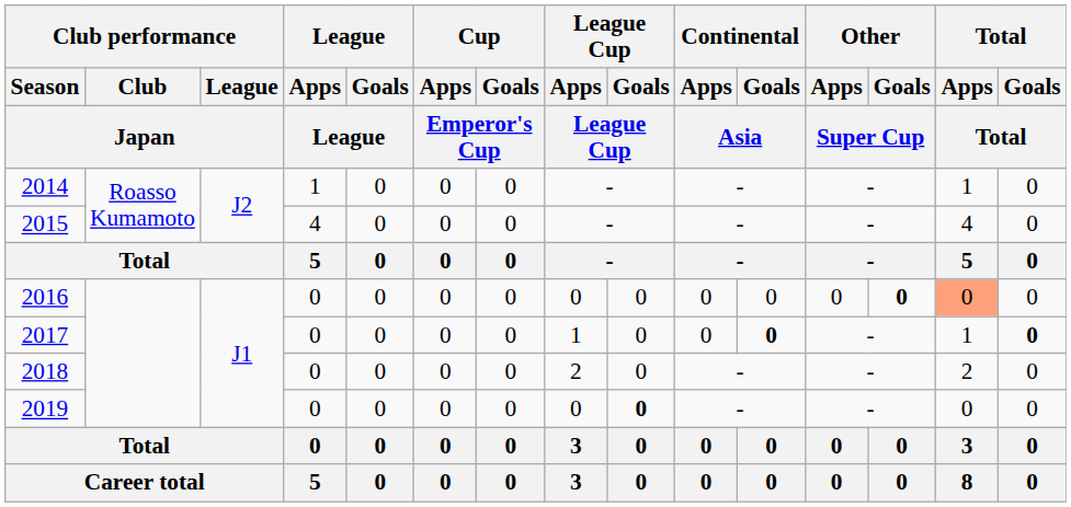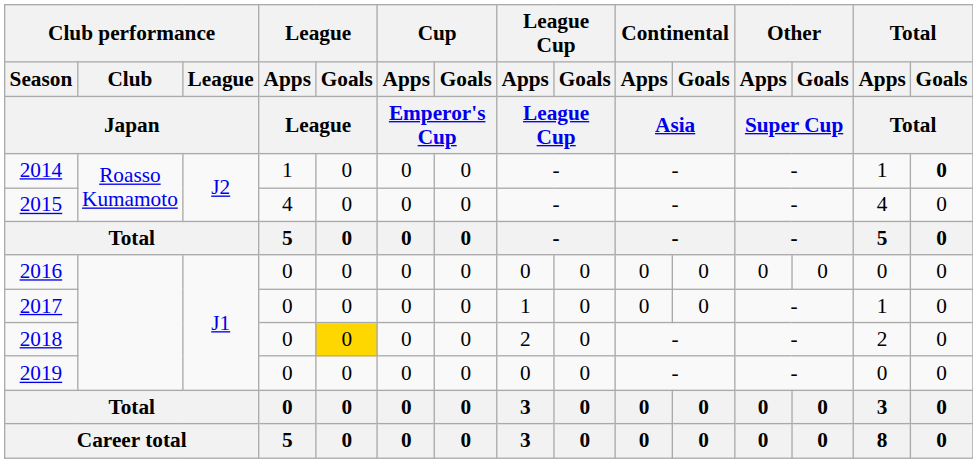2014 | Total / Goals / Total: normal -> bold
2016 | Other / Goals / Super Cup: bold -> normal
2016 | Total / Apps / Total: lightsalmon background -> no background
2017 | Continental / Goals / Asia: bold -> normal
2017 | Total / Goals / Total: bold -> normal
2018 | League / Goals / League: no background -> gold background
2019 | League Cup / Goals / League Cup: bold -> normal
